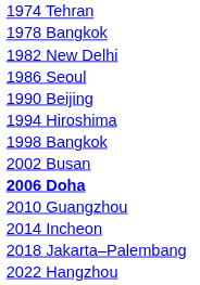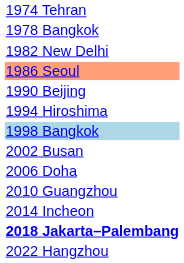1986 Seoul | column 1: no background -> lightsalmon background
1998 Bangkok | column 1: no background -> lightblue background
2006 Doha | column 1: bold -> normal
2018 Jakarta–Palembang | column 1: normal -> bold
